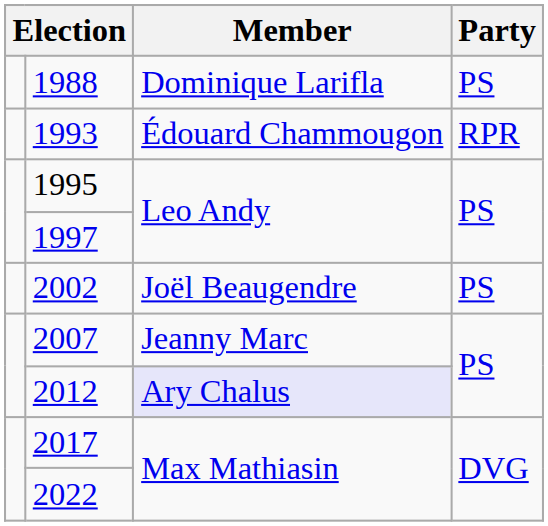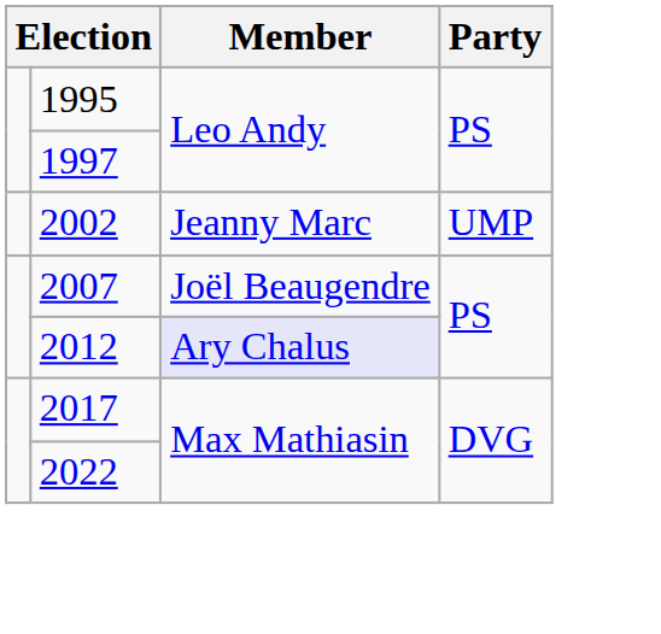- row: 1988 | Dominique Larifla | PS
- row: 1993 | Édouard Chammougon | RPR
2002 | Member: Joël Beaugendre -> Jeanny Marc
2002 | Party: PS -> UMP
2007 | Member: Jeanny Marc -> Joël Beaugendre
